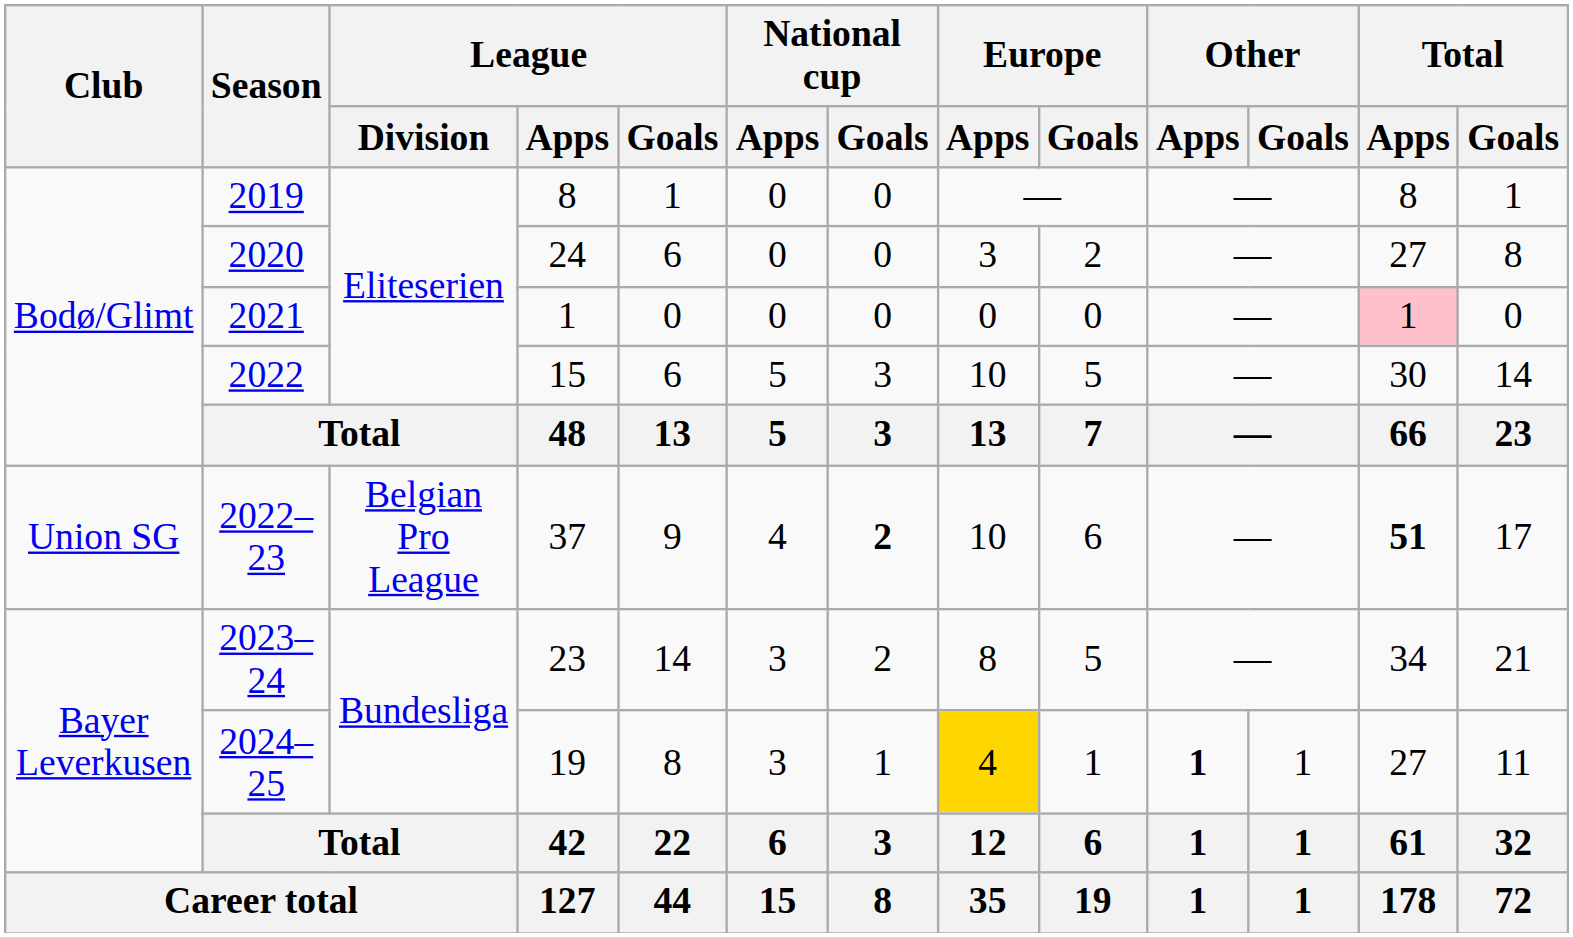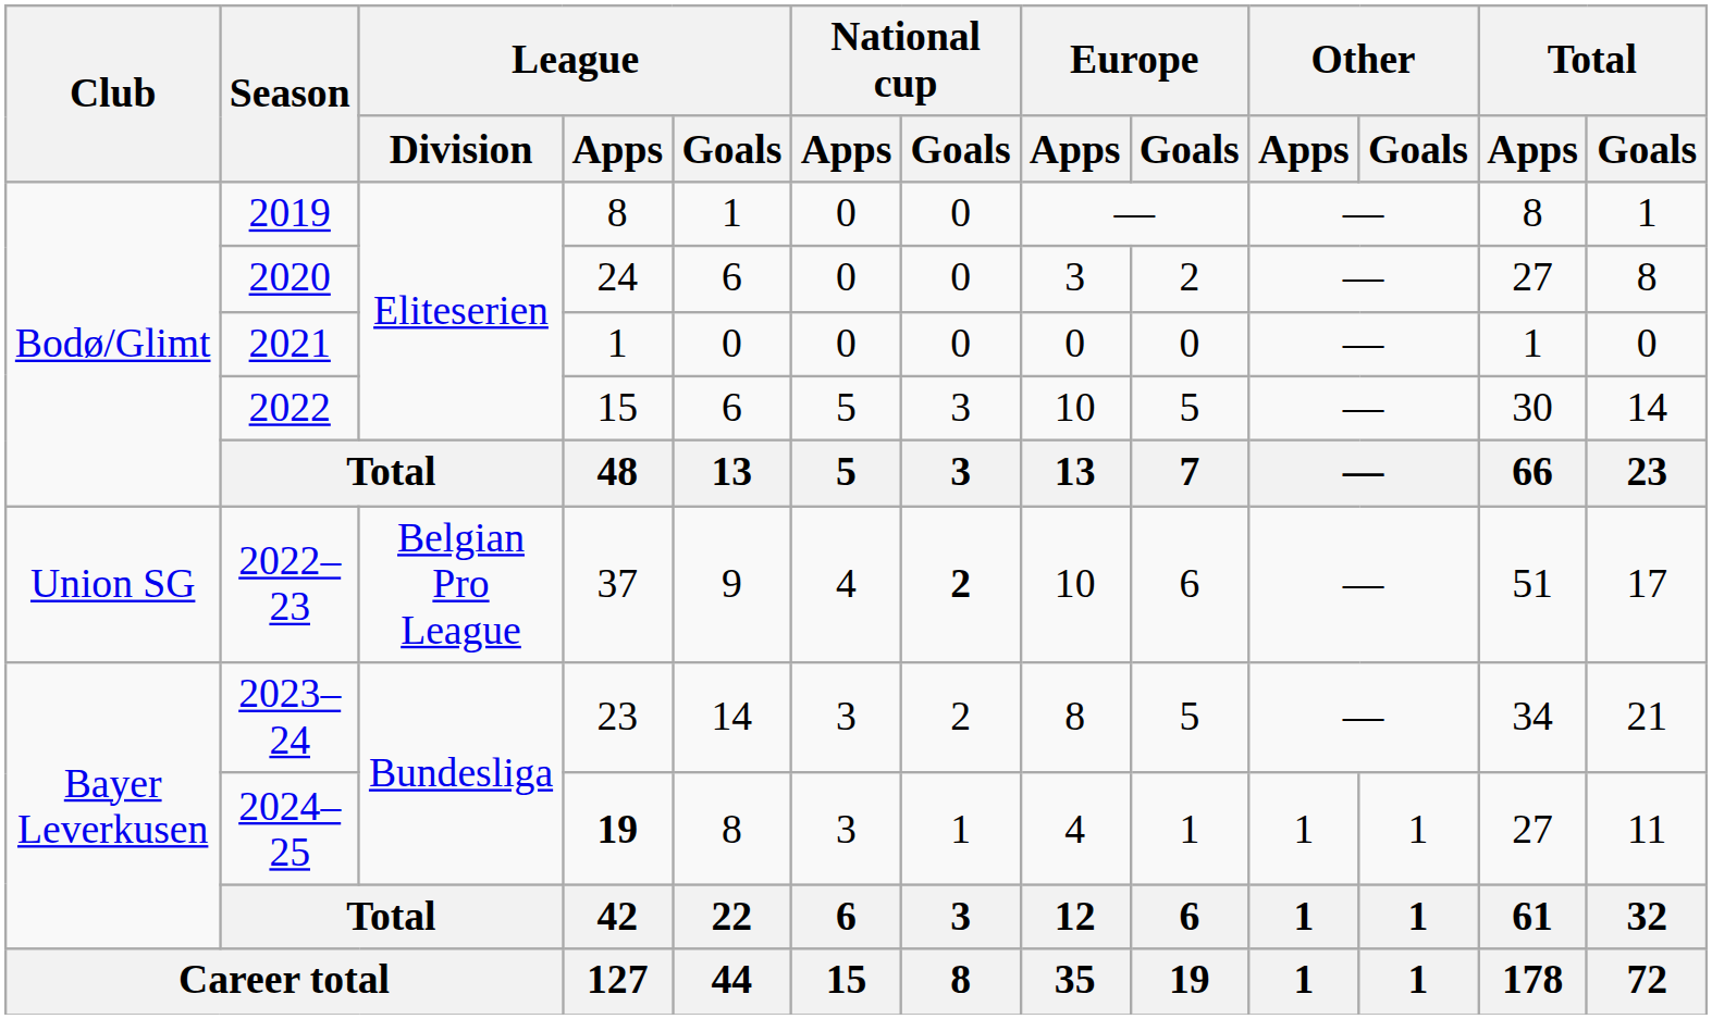2021 | Total / Apps: pink background -> no background
2022–23 | Total / Apps: bold -> normal
2024–25 | League / Apps: normal -> bold
2024–25 | Europe / Apps: gold background -> no background
2024–25 | Other / Apps: bold -> normal
